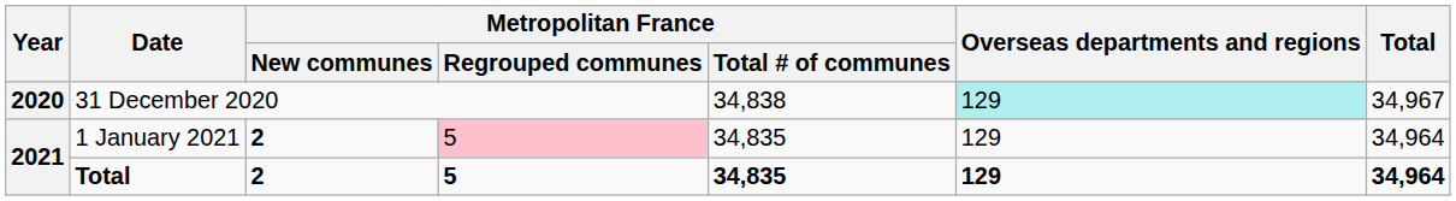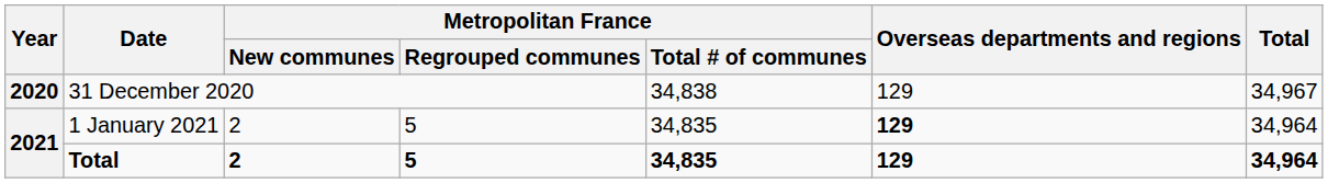31 December 2020 | Overseas departments and regions: paleturquoise background -> no background
1 January 2021 | Metropolitan France / New communes: bold -> normal
1 January 2021 | Metropolitan France / Regrouped communes: pink background -> no background
1 January 2021 | Overseas departments and regions: normal -> bold
